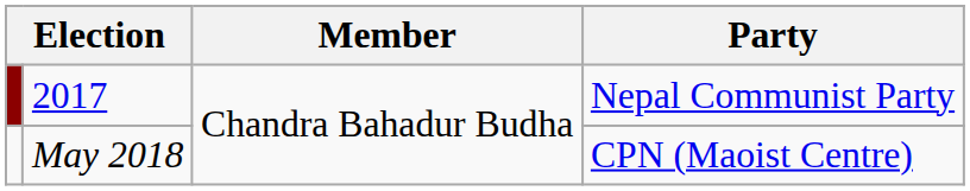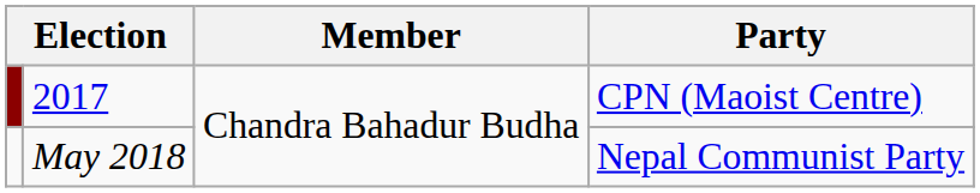2017 | Party: Nepal Communist Party -> CPN (Maoist Centre)
May 2018 | Party: CPN (Maoist Centre) -> Nepal Communist Party
